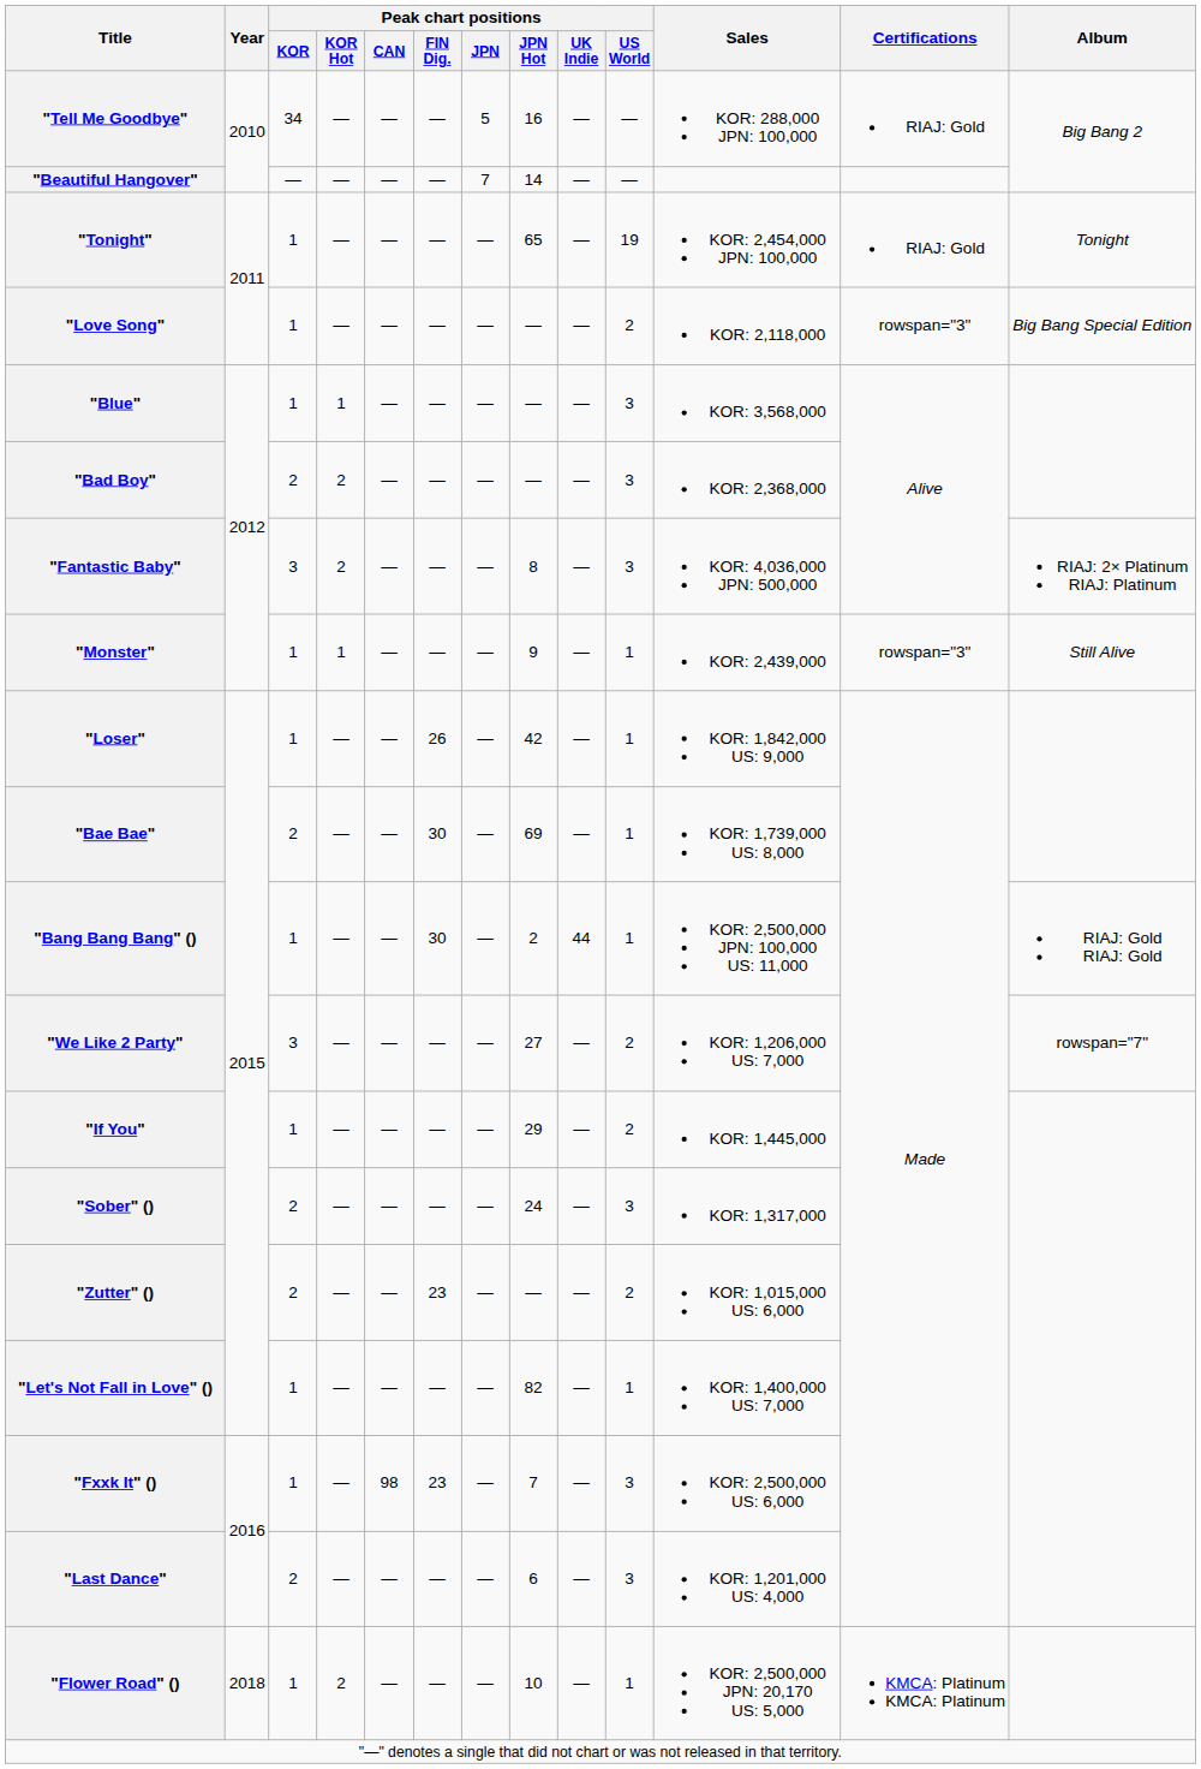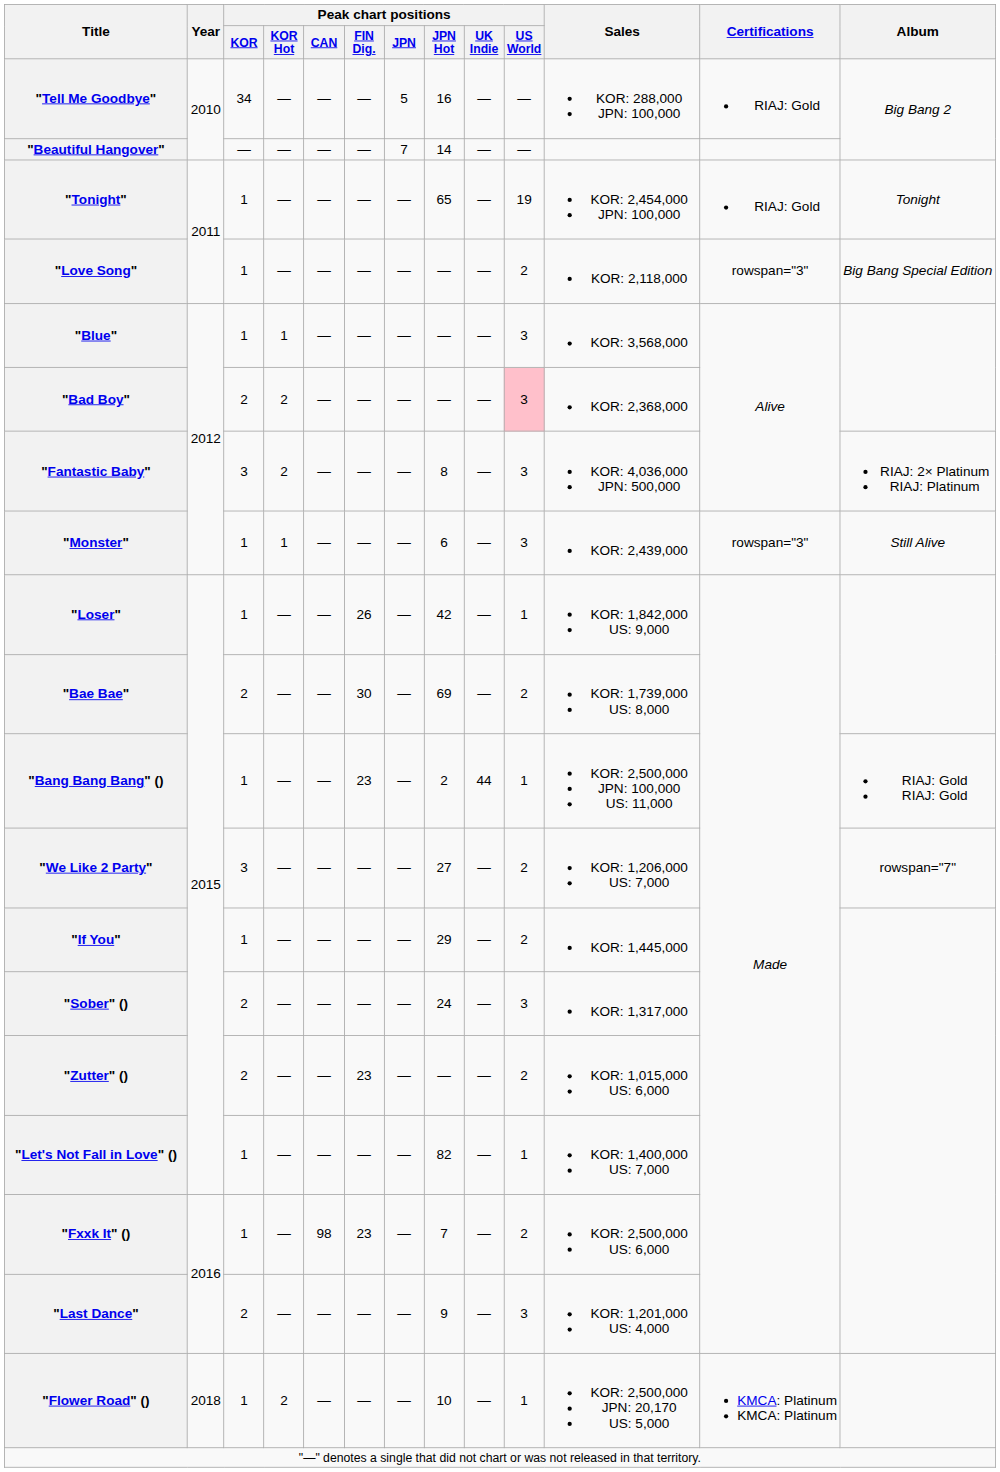"Bad Boy" | Peak chart positions / US World: no background -> pink background
"Monster" | Peak chart positions / JPN Hot: 9 -> 6
"Monster" | Peak chart positions / US World: 1 -> 3
"Bae Bae" | Peak chart positions / US World: 1 -> 2
"Bang Bang Bang" () | Peak chart positions / FIN Dig.: 30 -> 23
"Fxxk It" () | Peak chart positions / US World: 3 -> 2
"Last Dance" | Peak chart positions / JPN Hot: 6 -> 9
